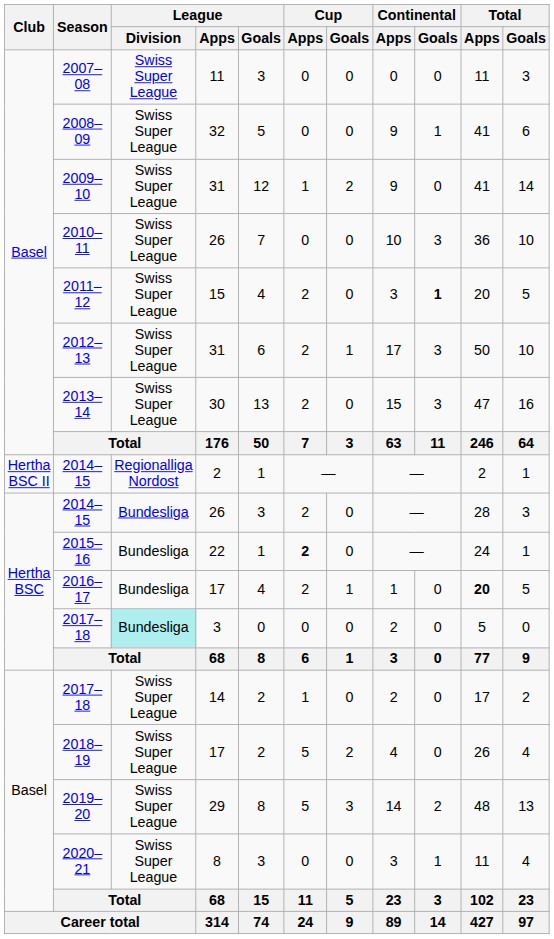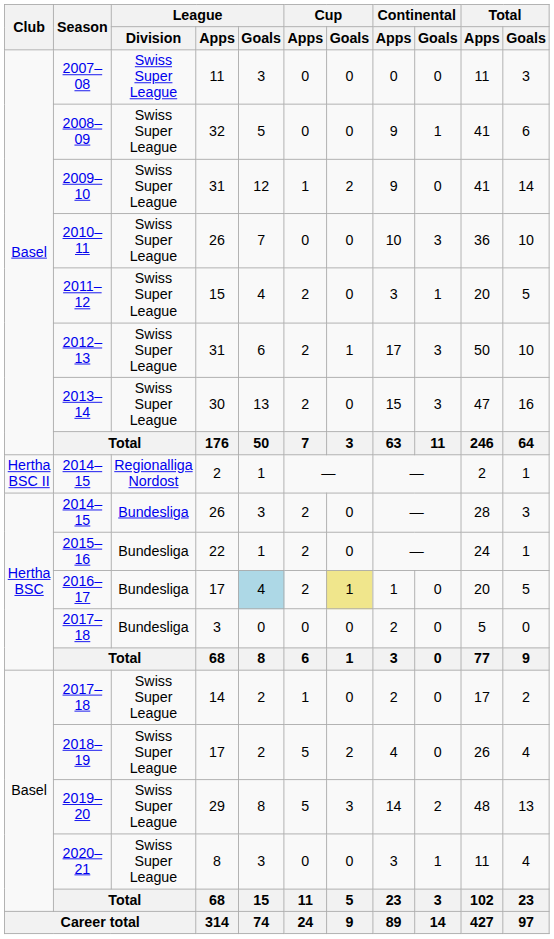2011–12 | Continental / Goals: bold -> normal
2015–16 | Cup / Apps: bold -> normal
2016–17 | League / Goals: no background -> lightblue background
2016–17 | Cup / Goals: no background -> khaki background
2016–17 | Total / Apps: bold -> normal
2017–18 / 3 | League / Division: paleturquoise background -> no background
